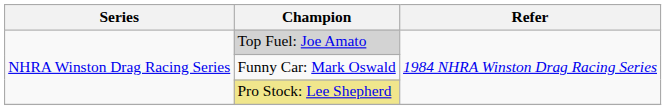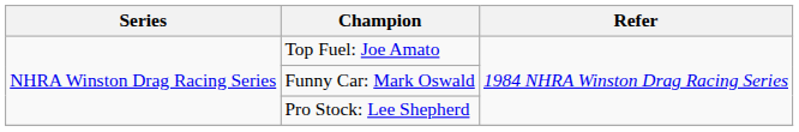Top Fuel: Joe Amato | Champion: lightgrey background -> no background
Pro Stock: Lee Shepherd | Champion: khaki background -> no background
